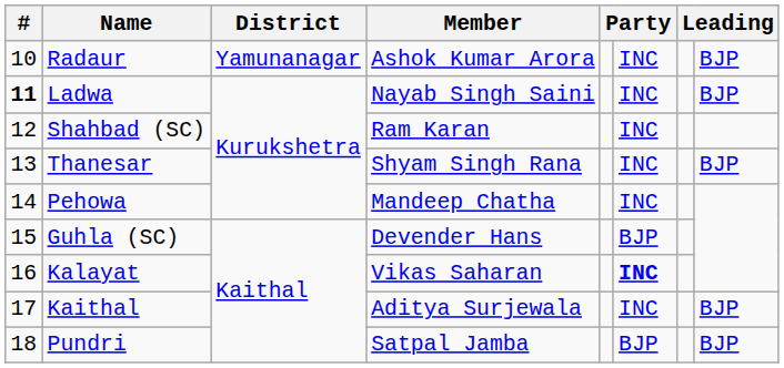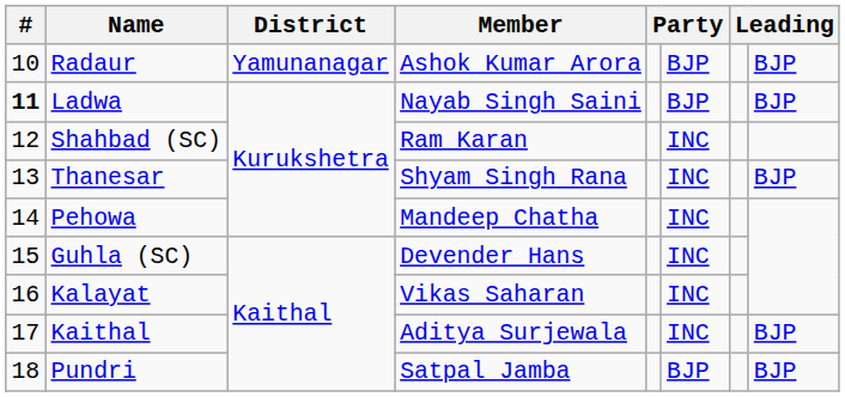Radaur | column 6: INC -> BJP
Ladwa | column 6: INC -> BJP
Guhla (SC) | column 6: BJP -> INC
Kalayat | column 6: bold -> normal
